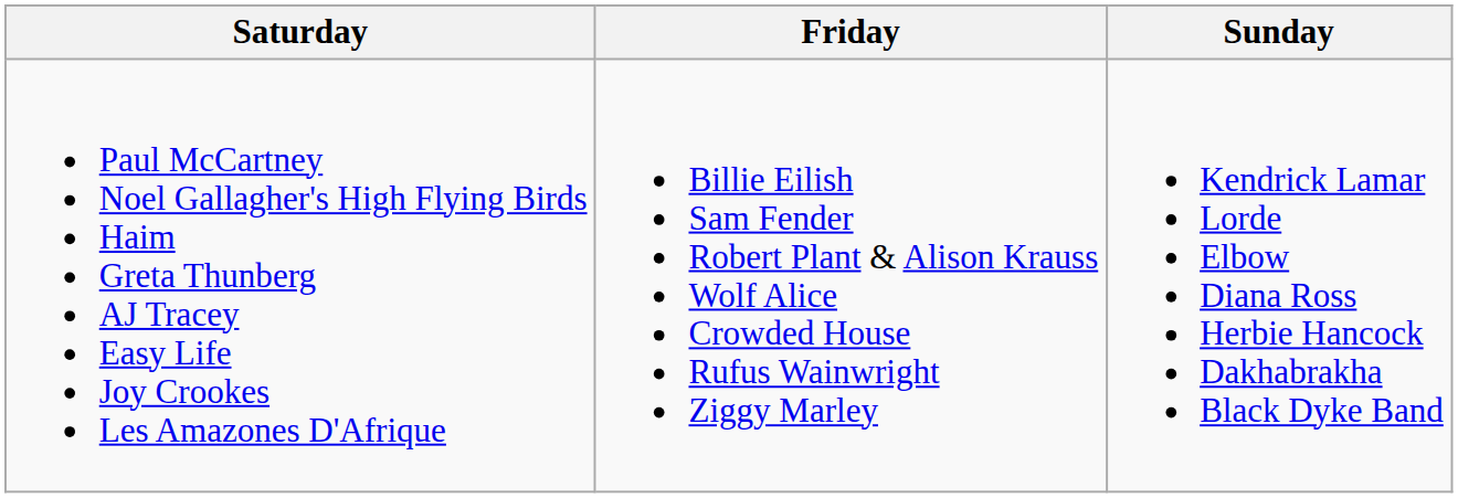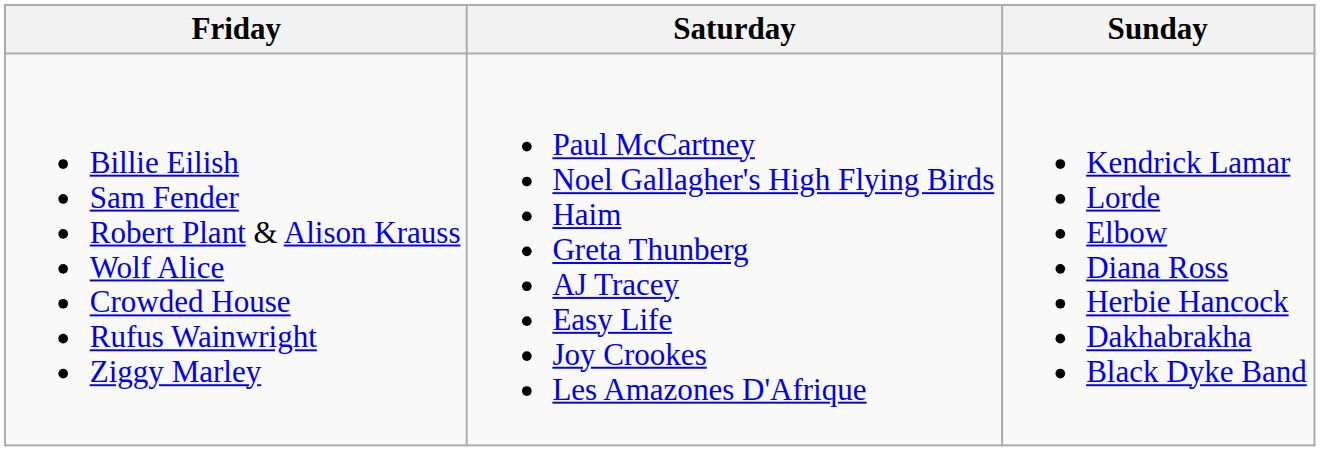columns swapped: Friday <-> Saturday
